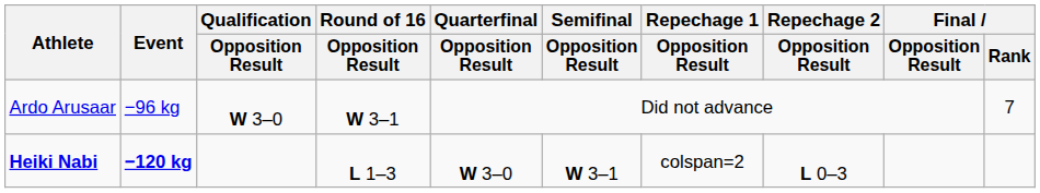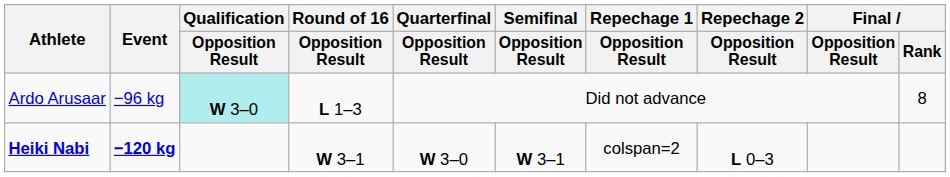Ardo Arusaar | Qualification / Opposition Result: no background -> paleturquoise background
Ardo Arusaar | Round of 16 / Opposition Result: W 3–1 -> L 1–3
Ardo Arusaar | Final / Rank: 7 -> 8
Heiki Nabi | Round of 16 / Opposition Result: L 1–3 -> W 3–1
